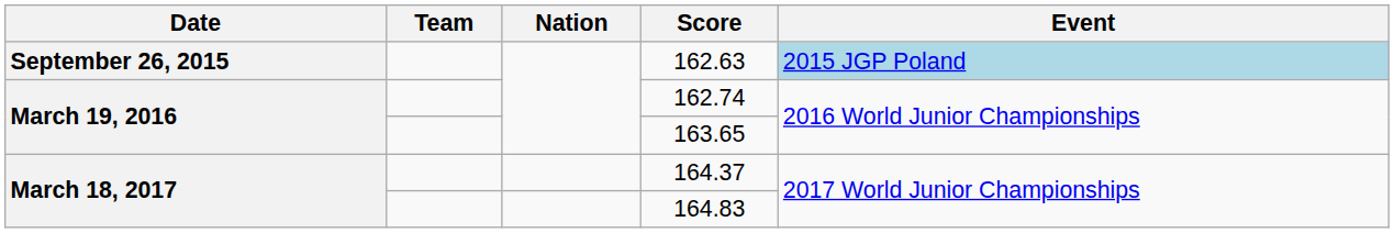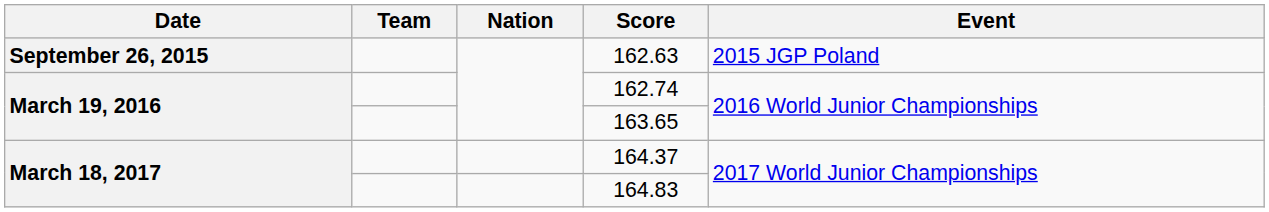162.63 | Event: lightblue background -> no background
